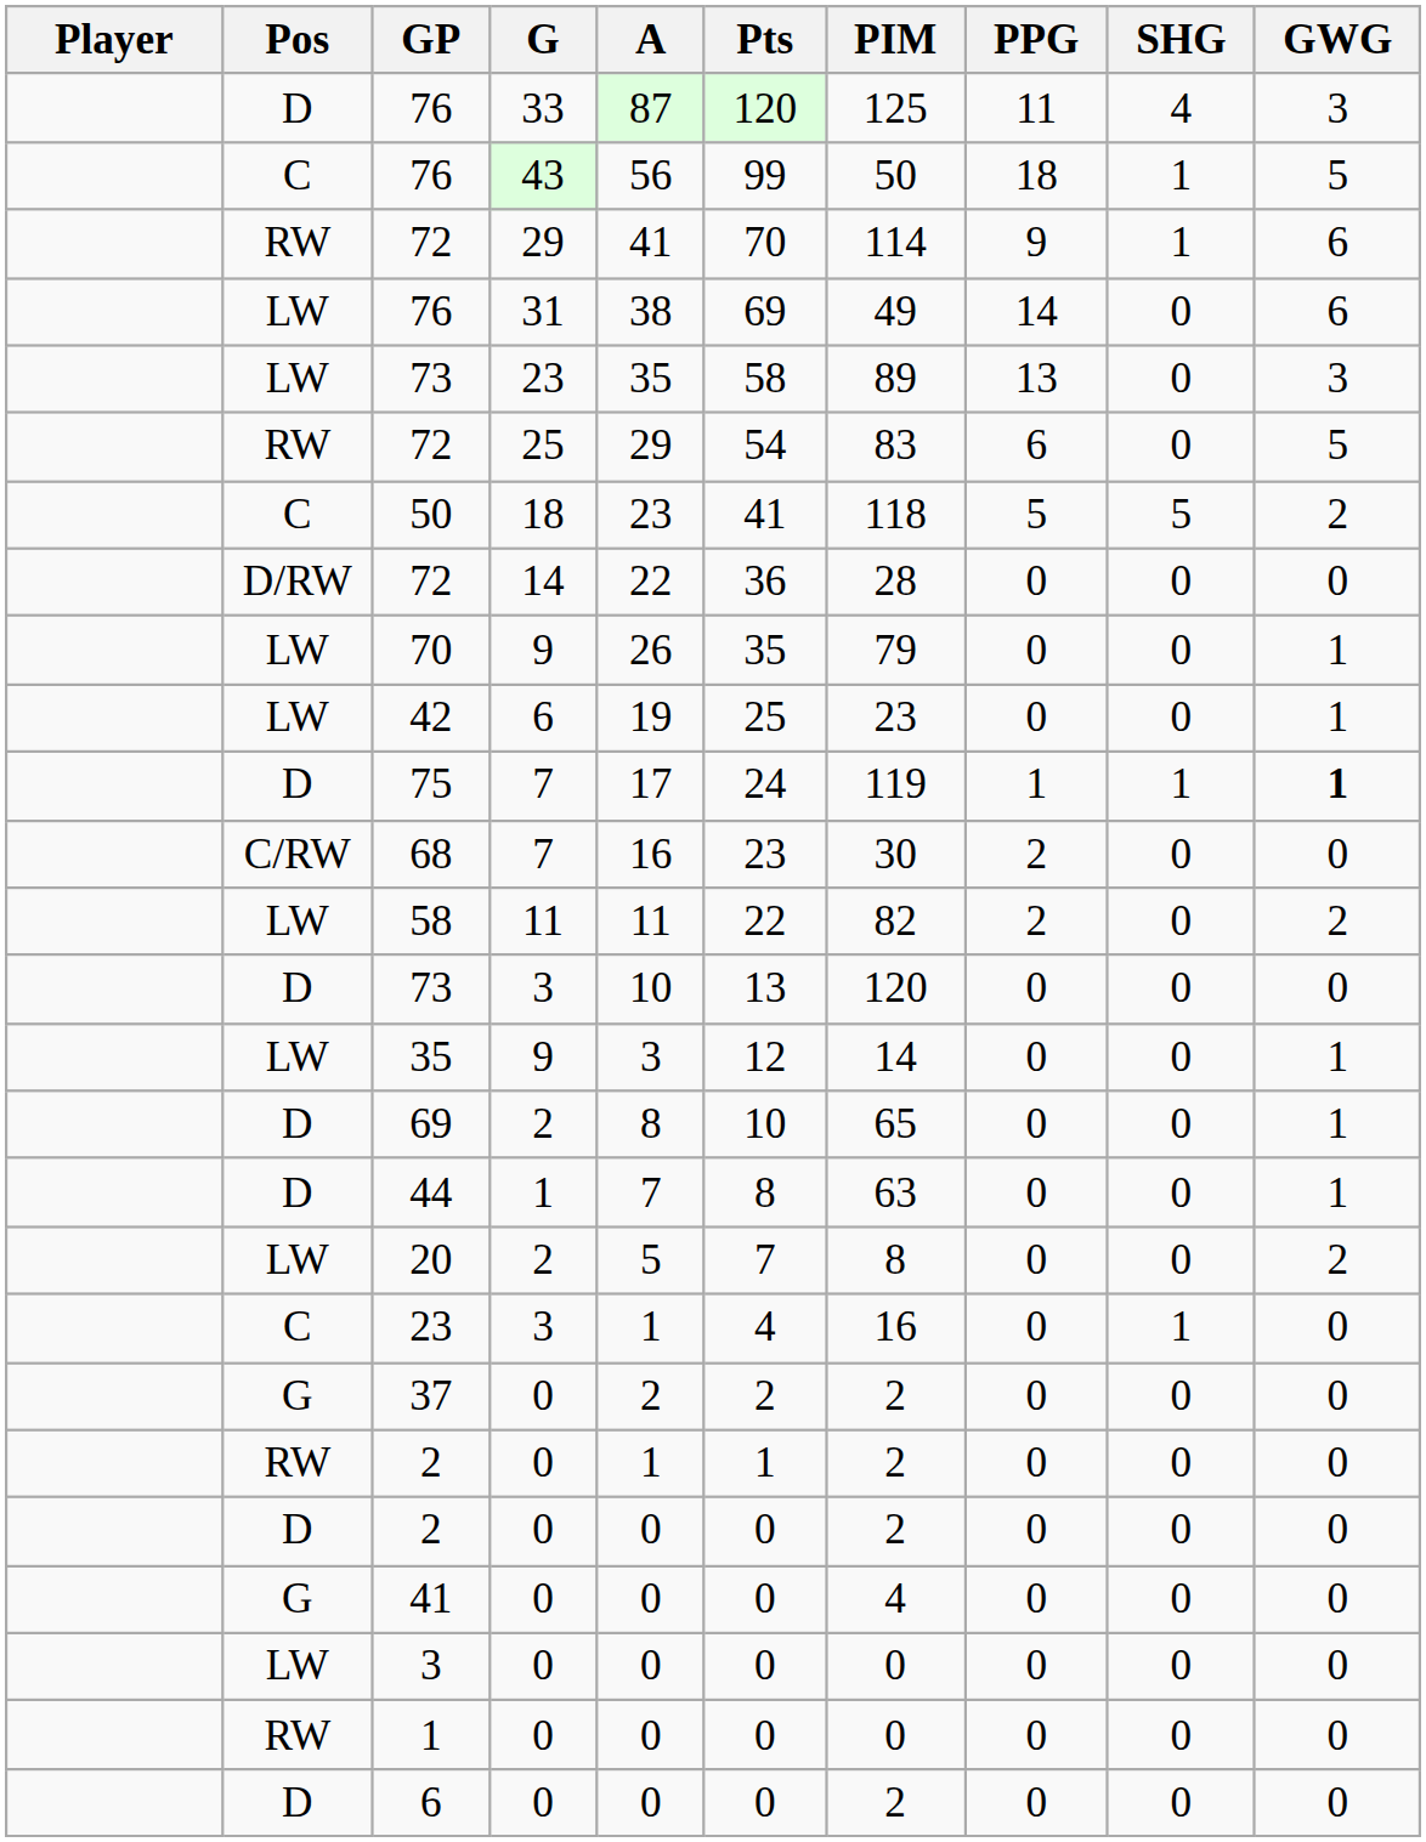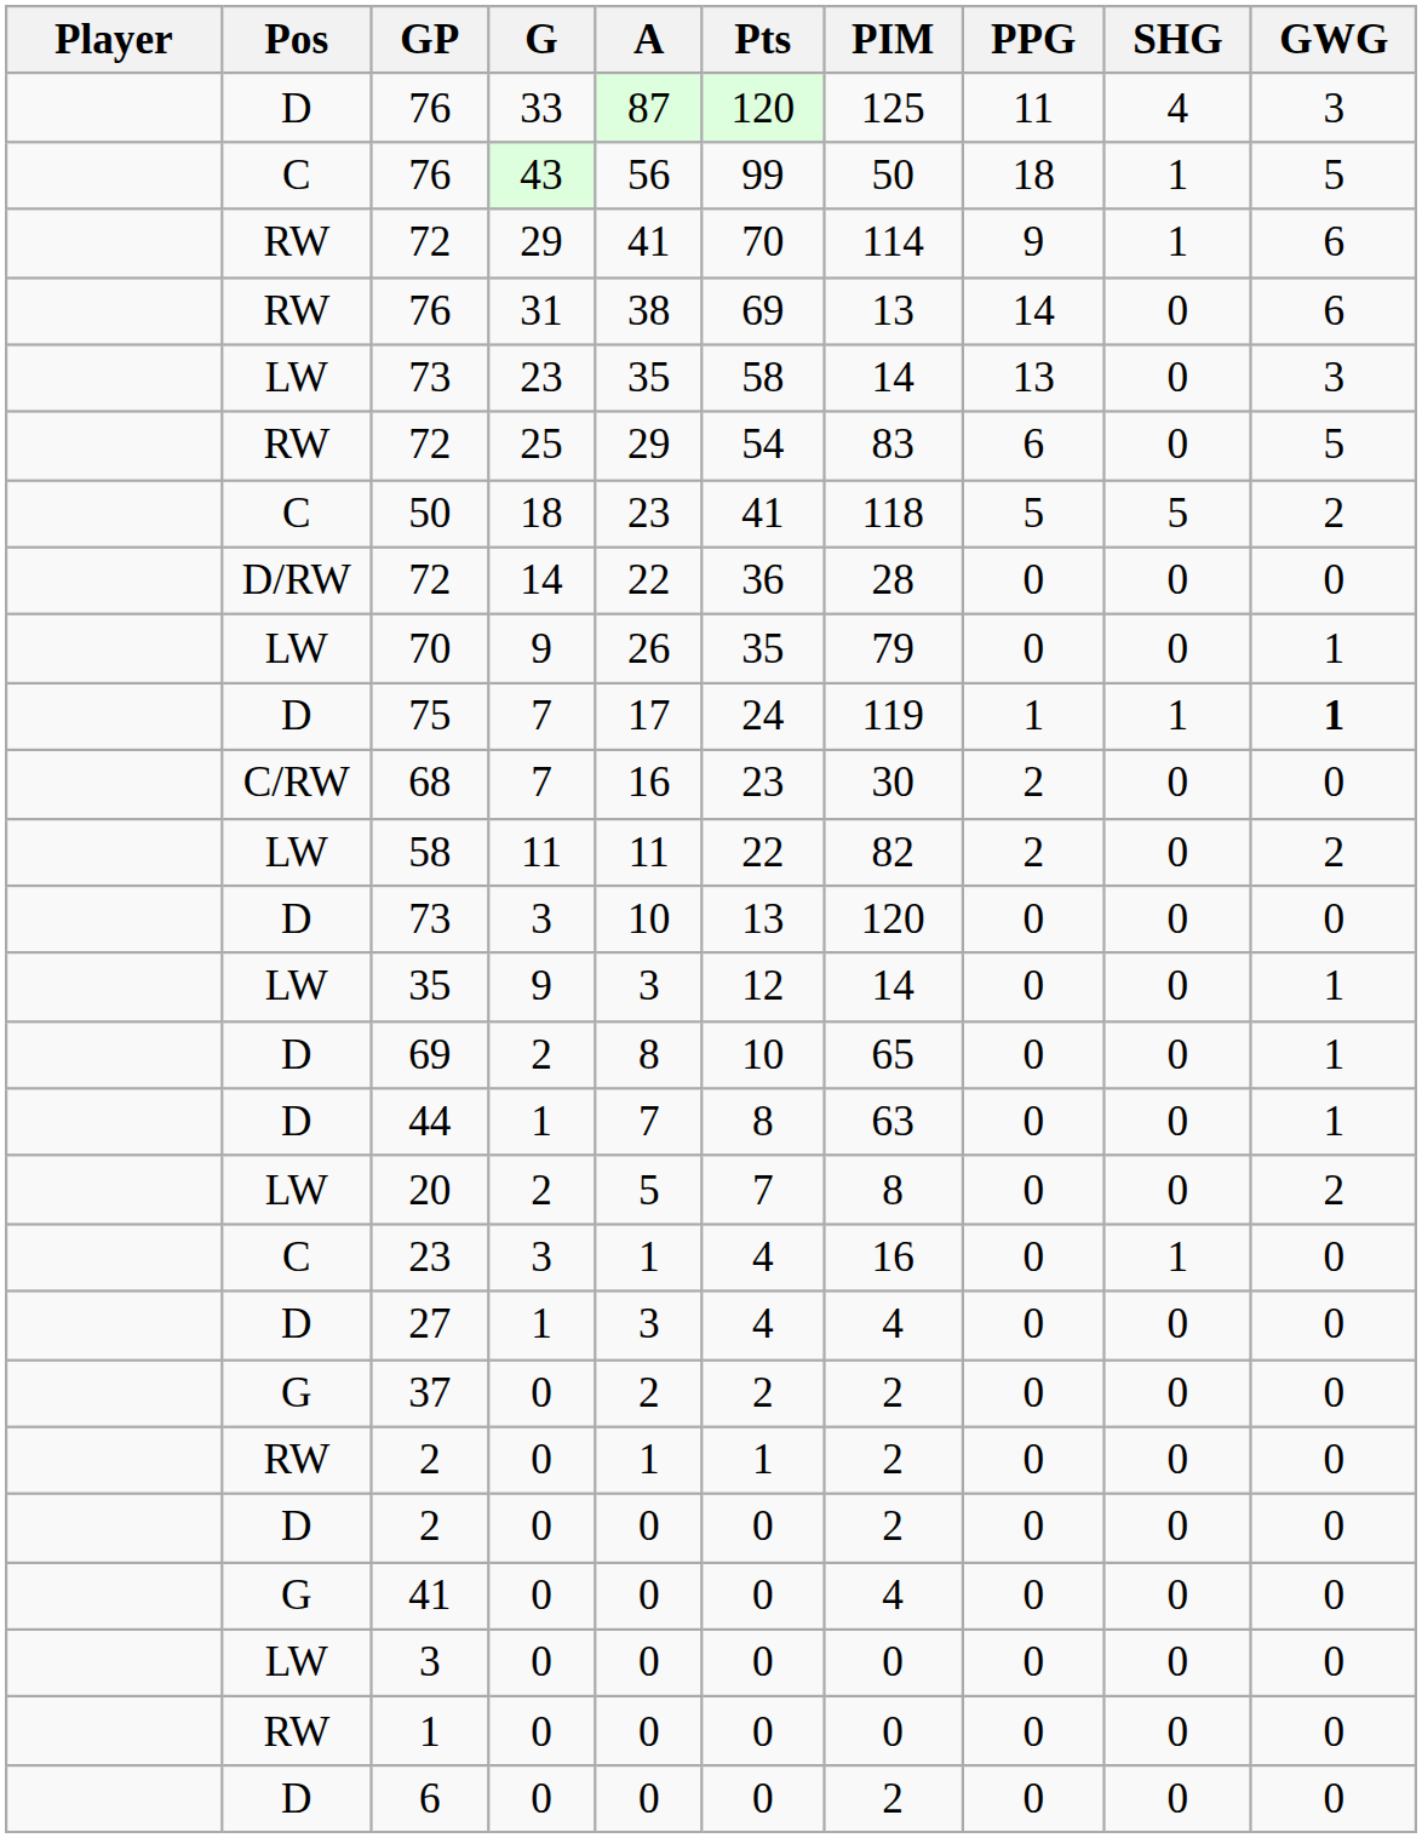76 / 31 | Pos: LW -> RW
76 / 31 | PIM: 49 -> 13
73 / 23 | PIM: 89 -> 14
- row: LW | 42 | 6 | 19 | 25 | 23 | 0 | 0 | 1
+ row: D | 27 | 1 | 3 | 4 | 4 | 0 | 0 | 0
